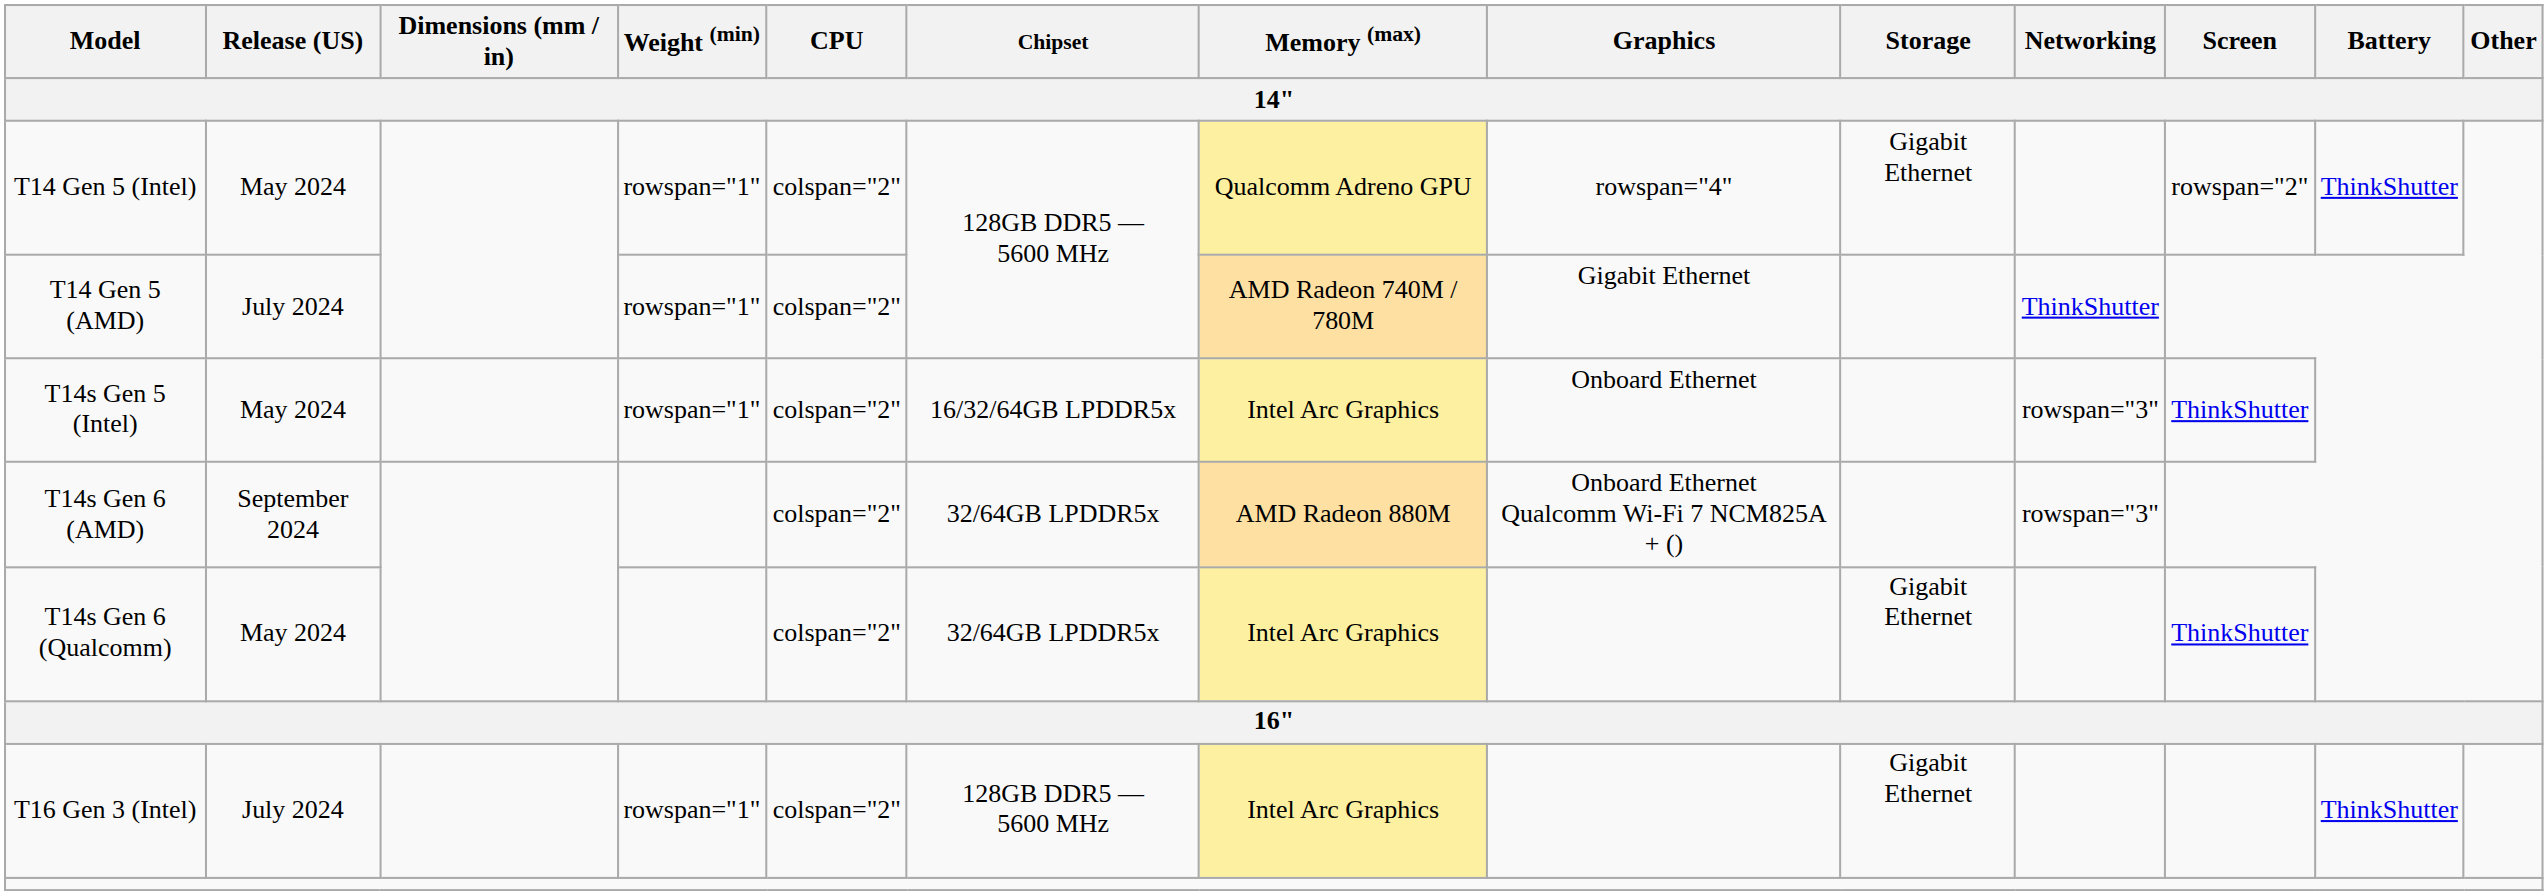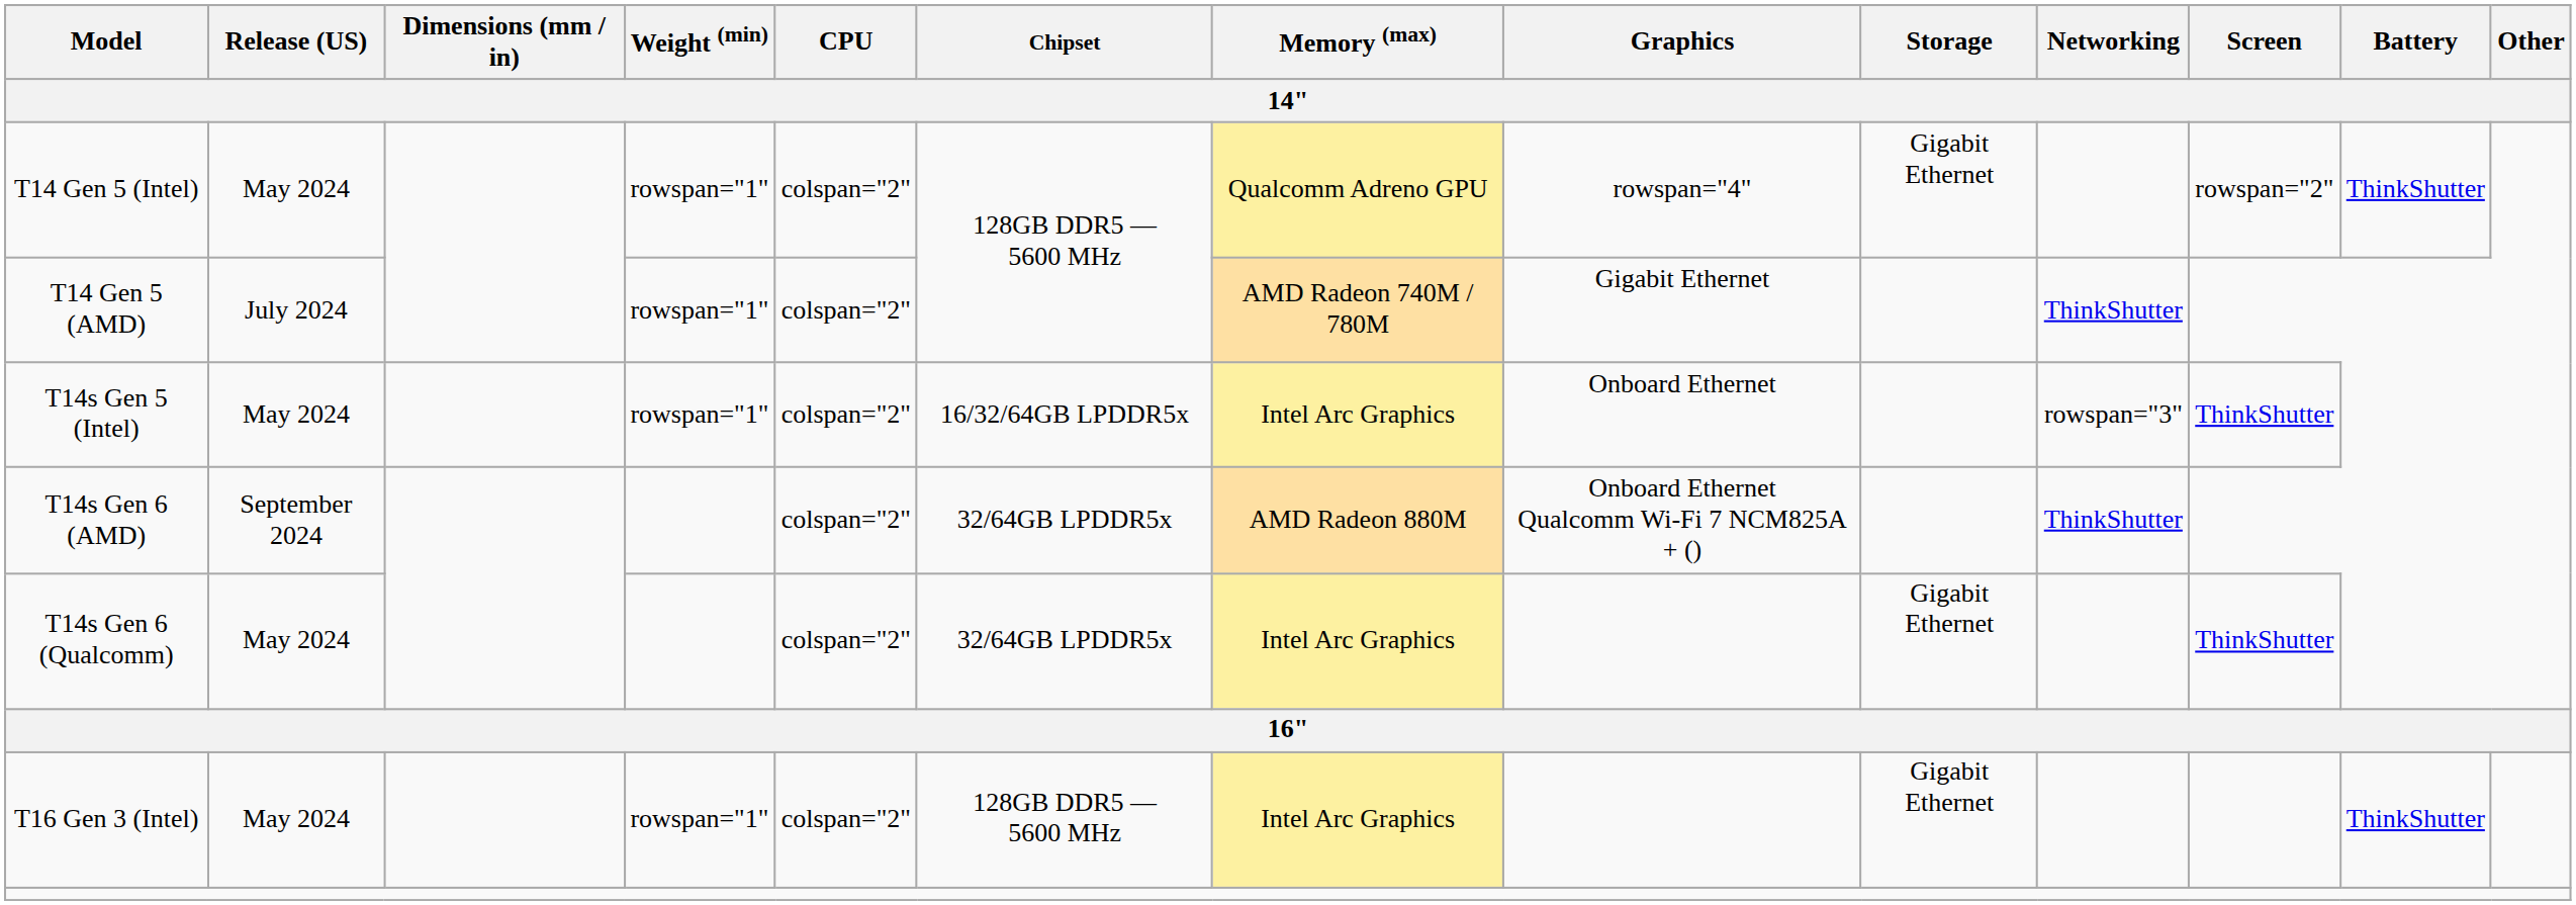T14s Gen 6 (AMD) | Networking: rowspan="3" -> ThinkShutter
T16 Gen 3 (Intel) | Release (US): July 2024 -> May 2024
